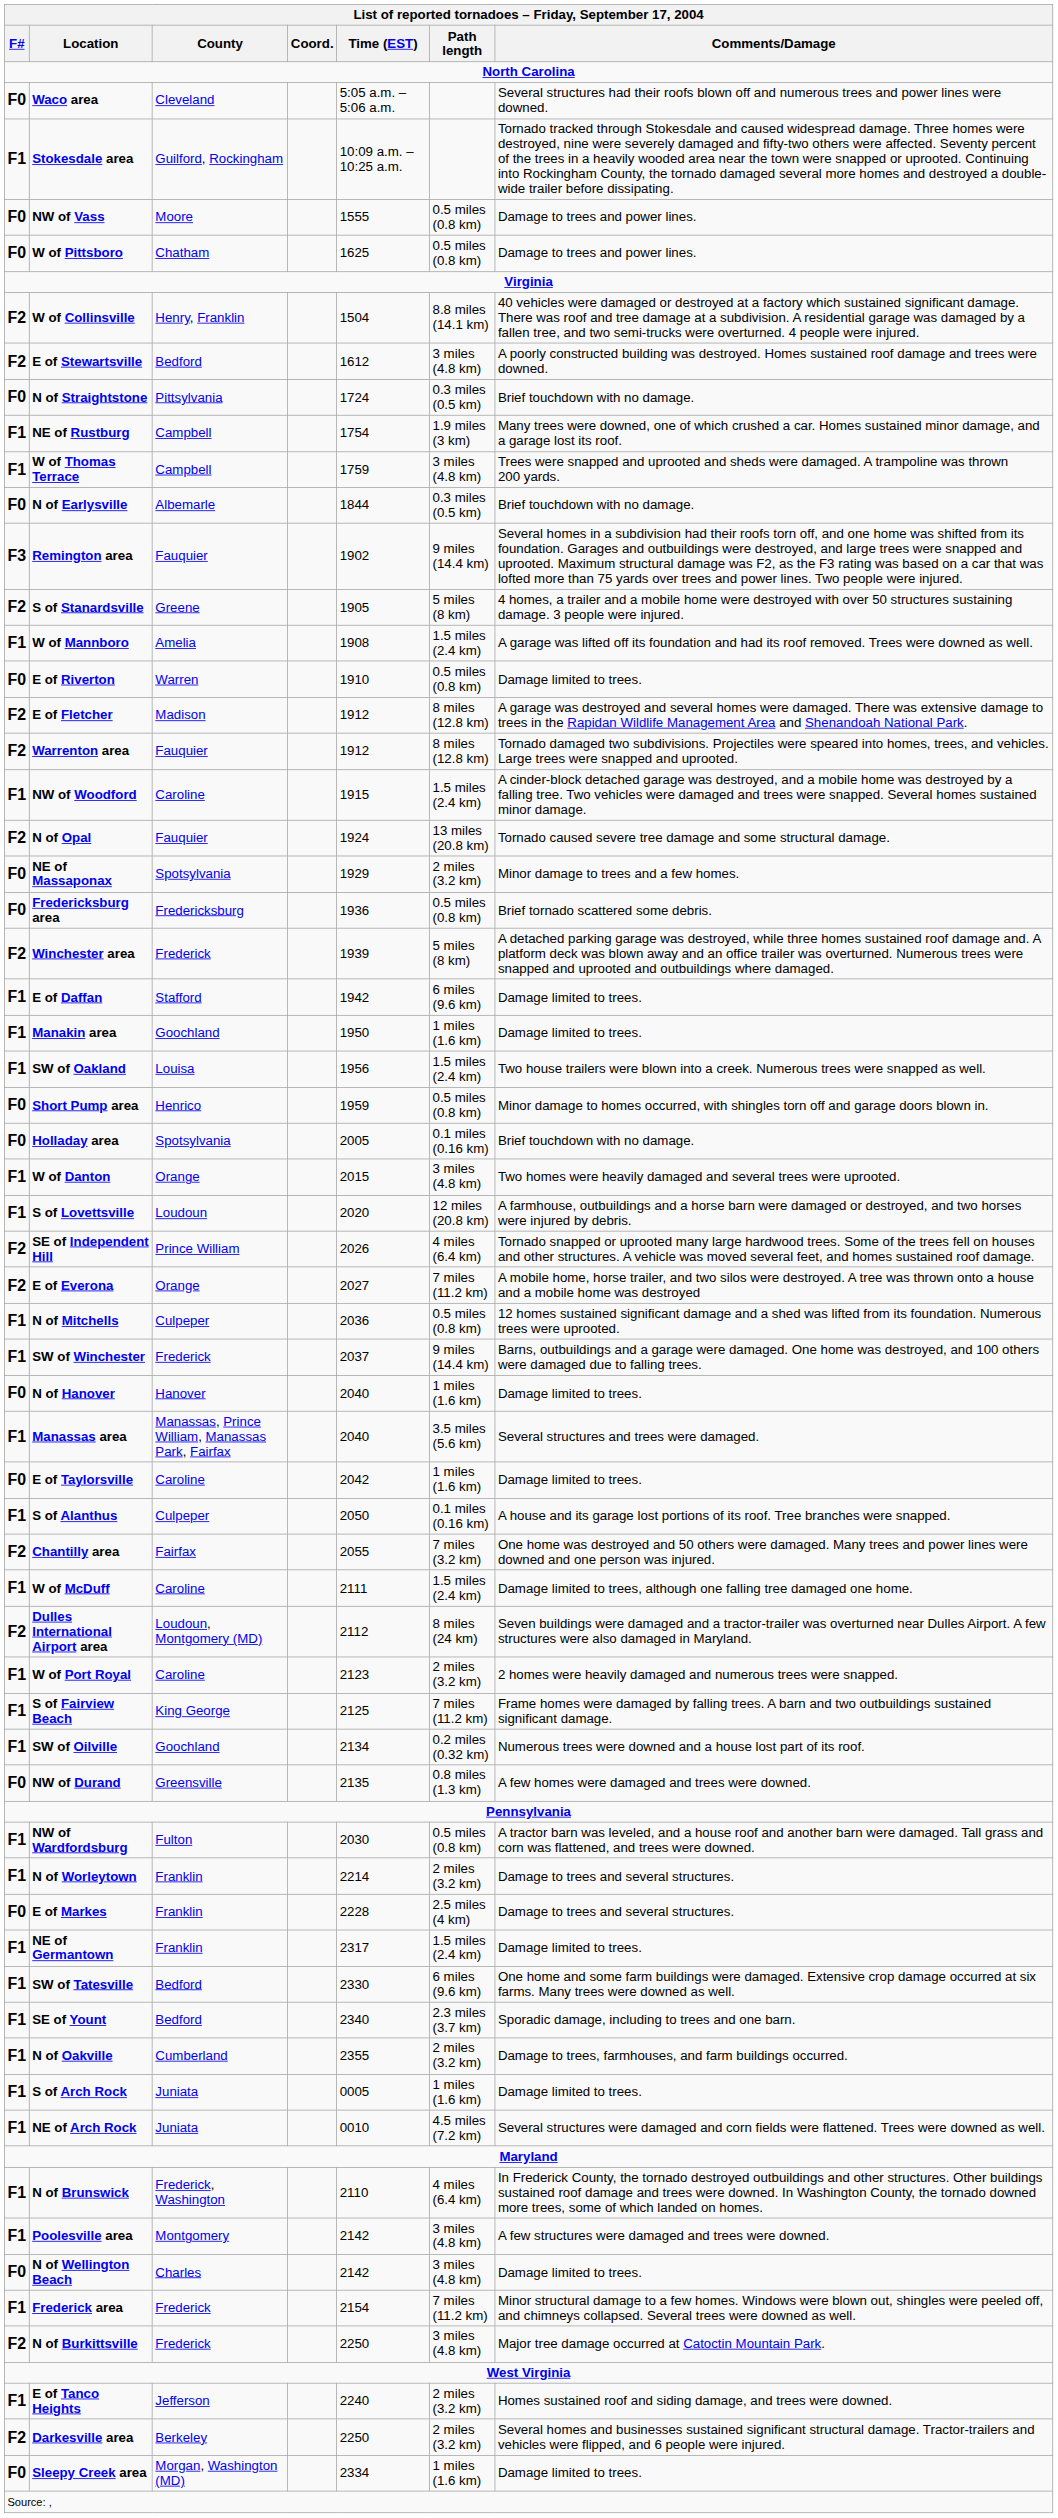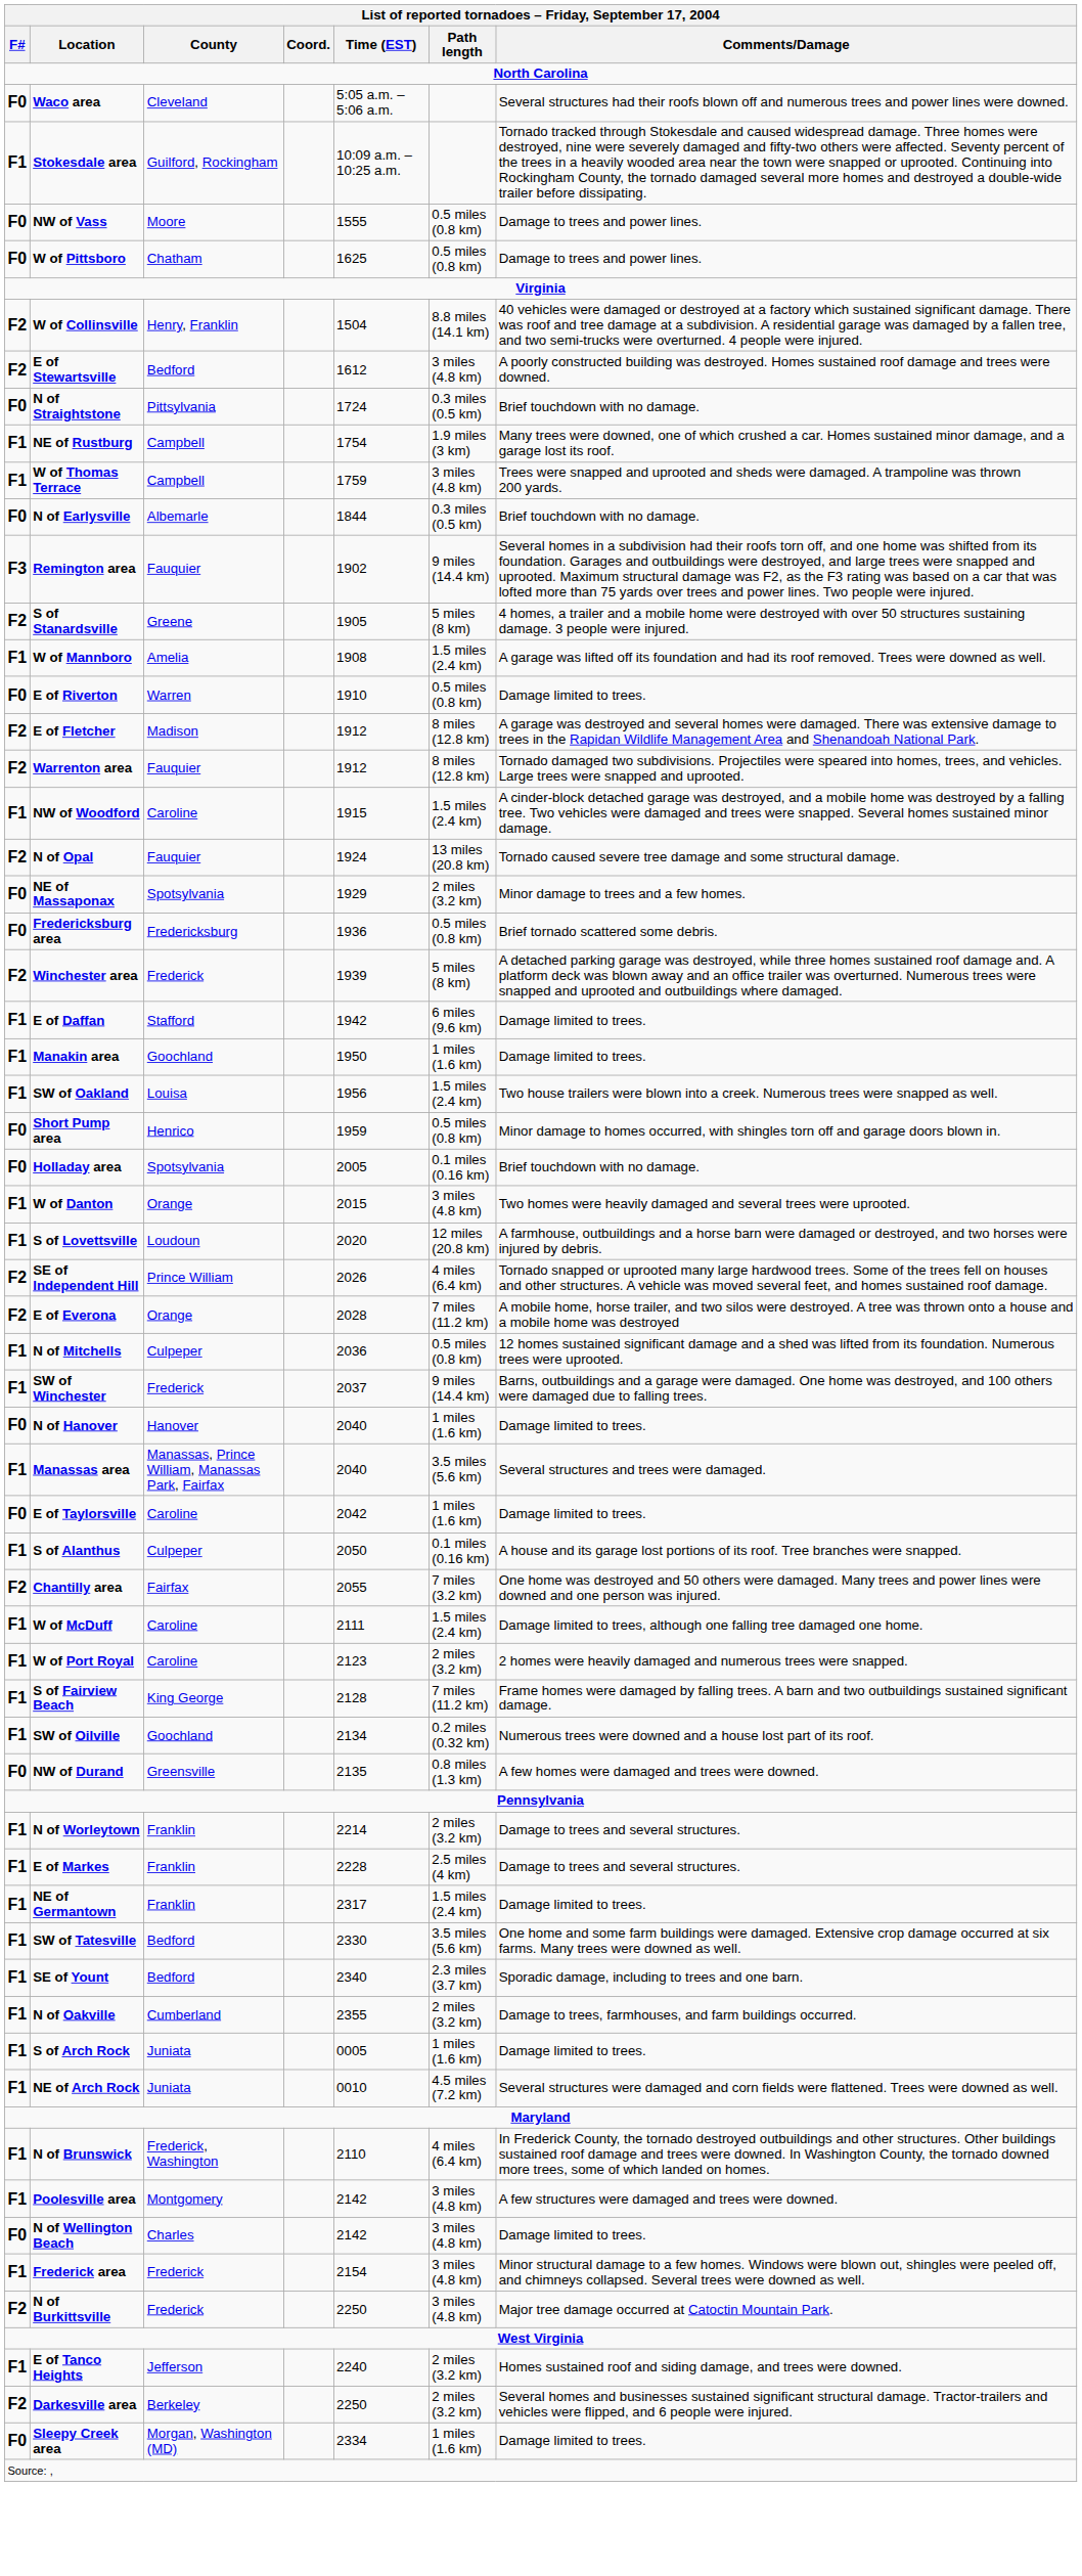E of Everona | Time (EST): 2027 -> 2028
- row: F2 | Dulles International Airport area | Loudoun, Montgomery (MD) | 2112 | 8 miles (24 km) | Seven buildings were damaged and a tractor-trailer was overturned near Dulles Airport. A few structures were also damaged in Maryland.
S of Fairview Beach | Time (EST): 2125 -> 2128
- row: F1 | NW of Wardfordsburg | Fulton | 2030 | 0.5 miles (0.8 km) | A tractor barn was leveled, and a house roof and another barn were damaged. Tall grass and corn was flattened, and trees were downed.
E of Markes | F#: F0 -> F1
SW of Tatesville | Path length: 6 miles (9.6 km) -> 3.5 miles (5.6 km)
Frederick area | Path length: 7 miles (11.2 km) -> 3 miles (4.8 km)
